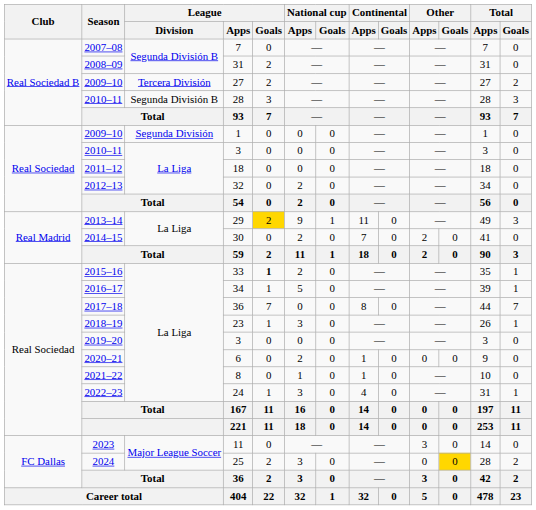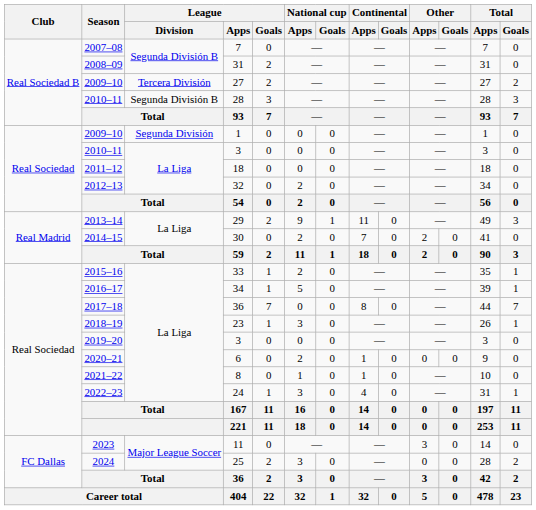29 | League / Goals: gold background -> no background
33 | League / Goals: bold -> normal
25 | Other / Goals: gold background -> no background
